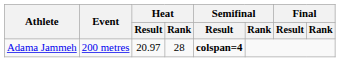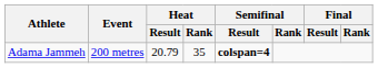Adama Jammeh | Heat / Result: 20.97 -> 20.79
Adama Jammeh | Heat / Rank: 28 -> 35
